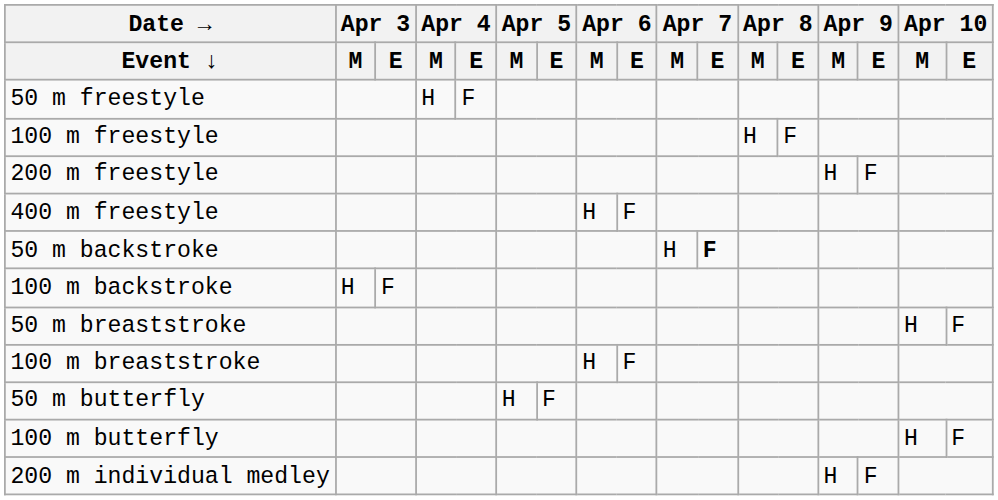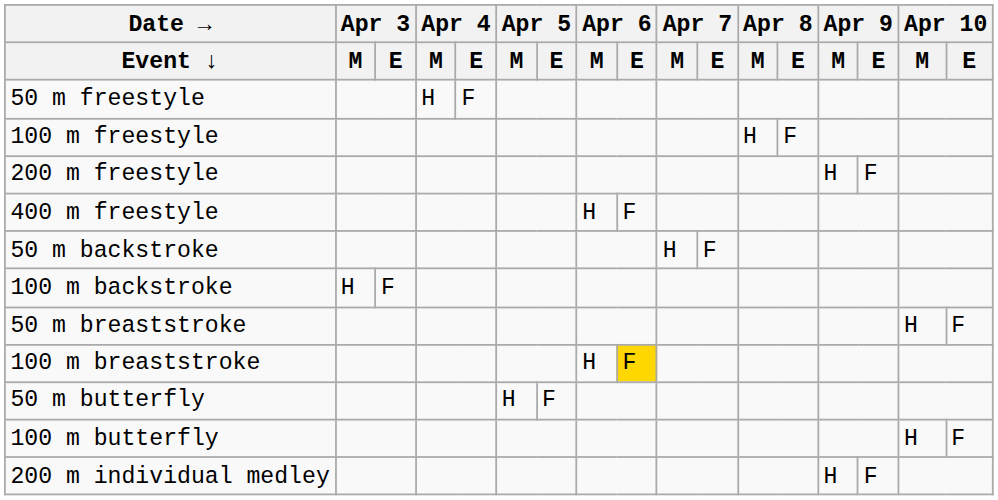50 m backstroke | Apr 7 / E: bold -> normal
100 m breaststroke | Apr 6 / E: no background -> gold background
